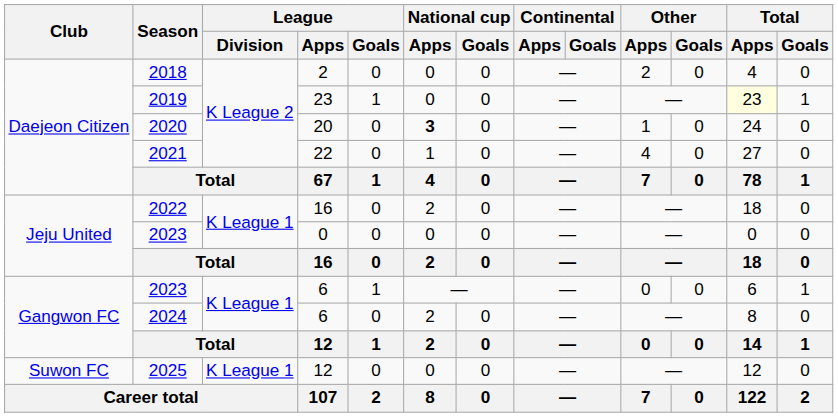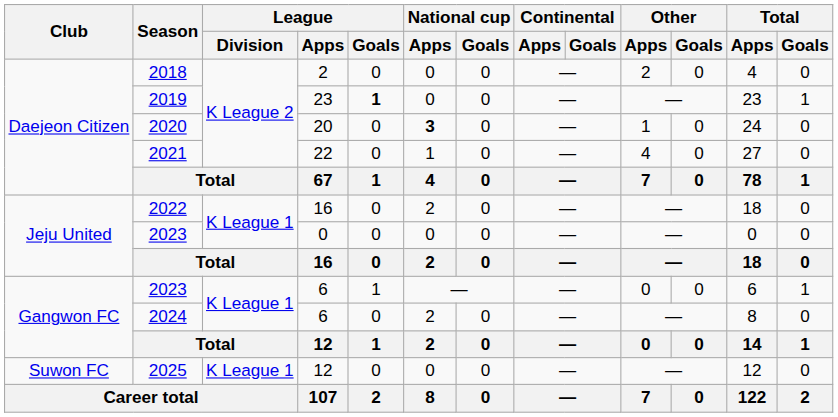2019 | League / Goals: normal -> bold
2019 | Total / Apps: lightyellow background -> no background
